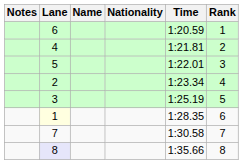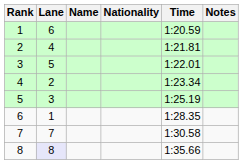columns swapped: Rank <-> Notes
row 7 | Lane: lightyellow background -> no background
